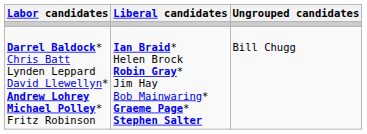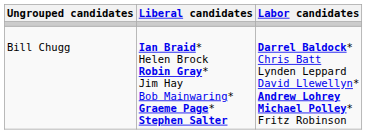columns swapped: Labor candidates <-> Ungrouped candidates
